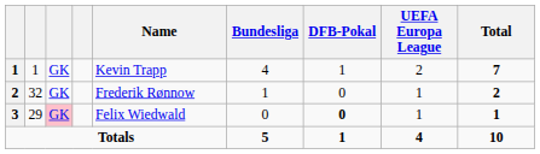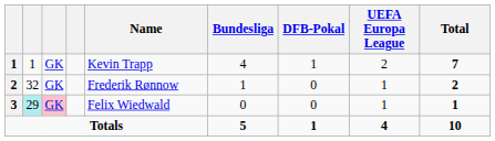3 | column 2: no background -> paleturquoise background
3 | DFB-Pokal: bold -> normal
